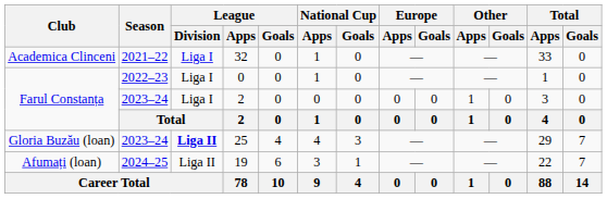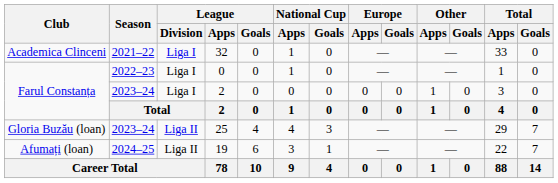25 | League / Division: bold -> normal
